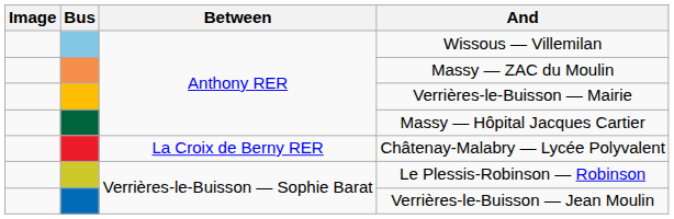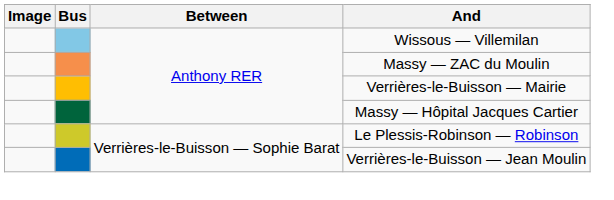- row: La Croix de Berny RER | Châtenay-Malabry — Lycée Polyvalent
